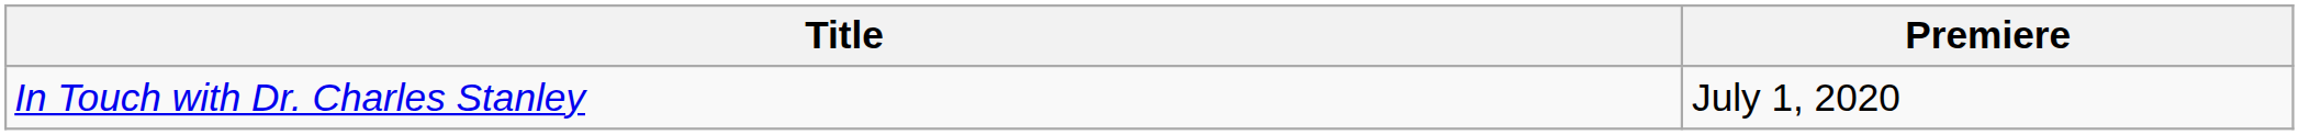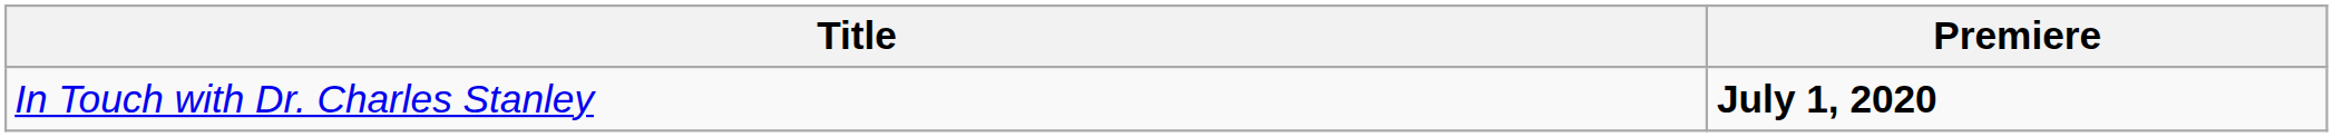In Touch with Dr. Charles Stanley | Premiere: normal -> bold
